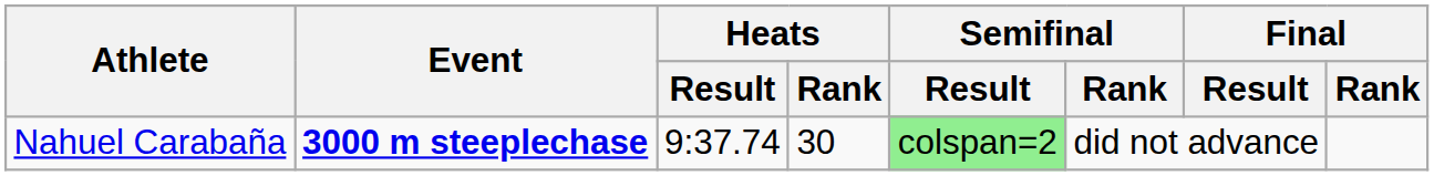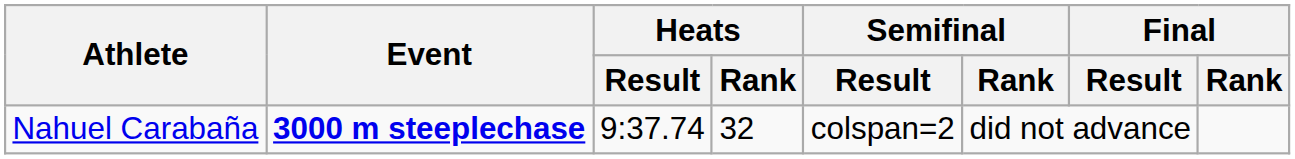Nahuel Carabaña | Heats / Rank: 30 -> 32
Nahuel Carabaña | Semifinal / Result: lightgreen background -> no background
